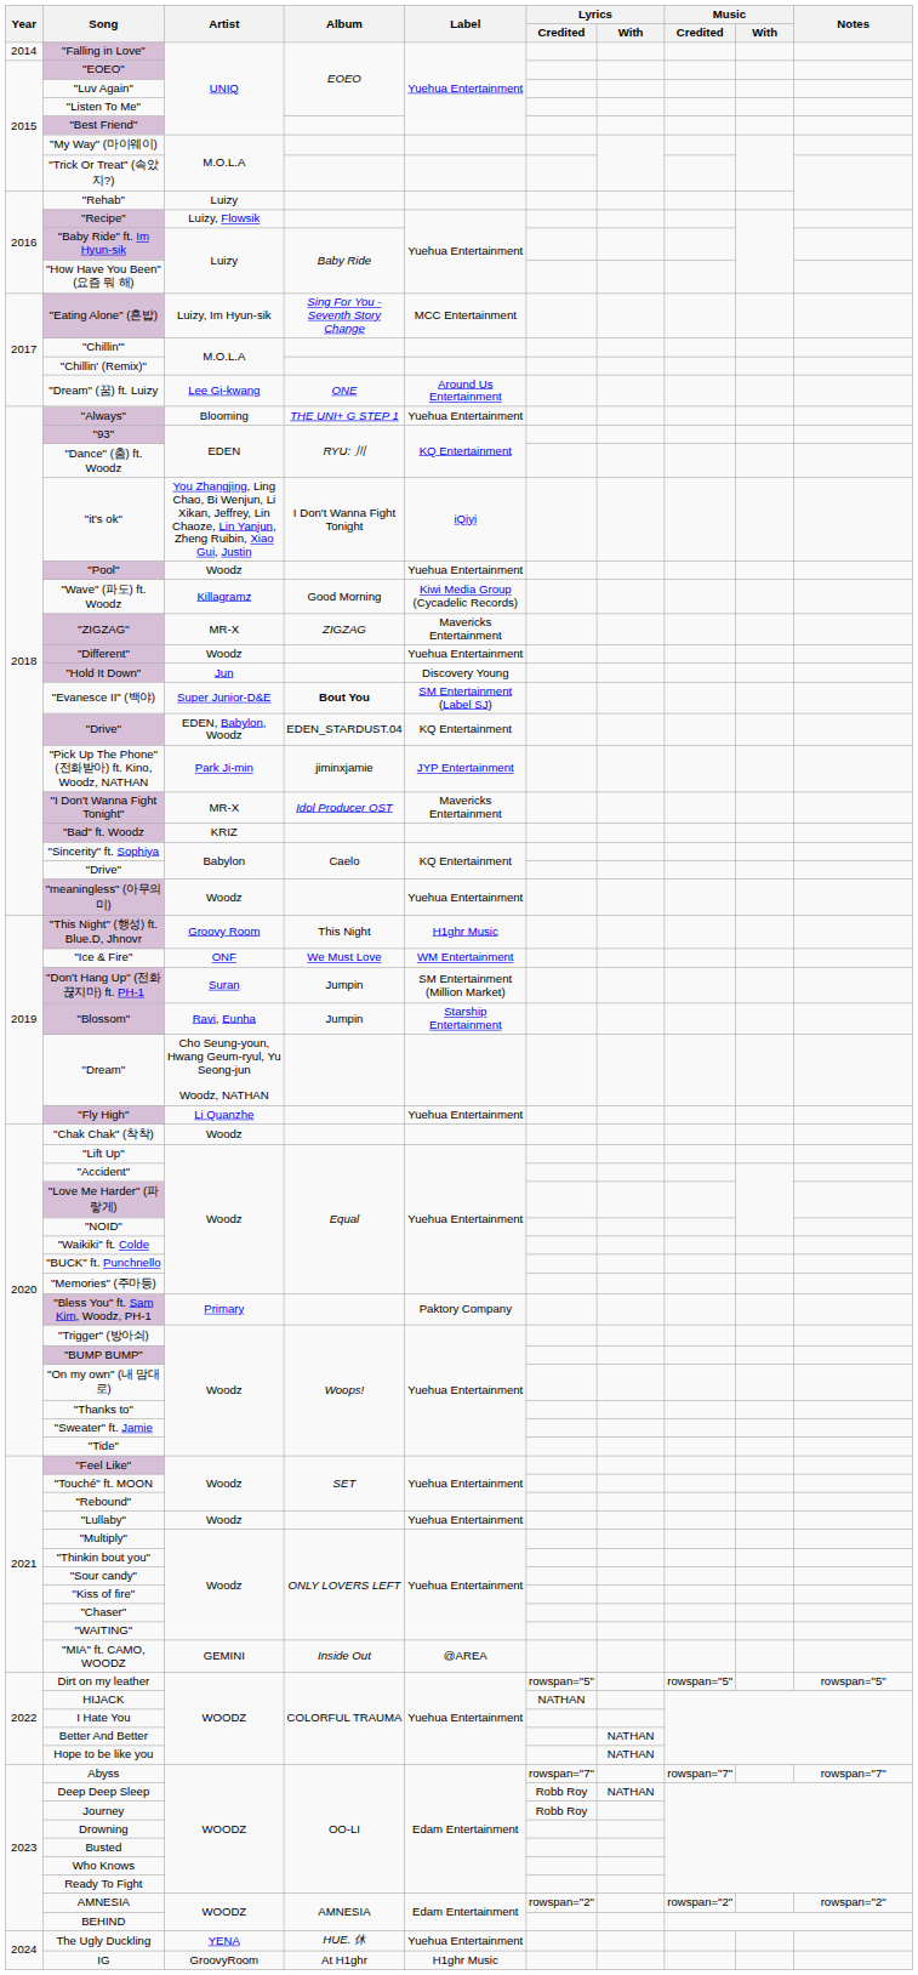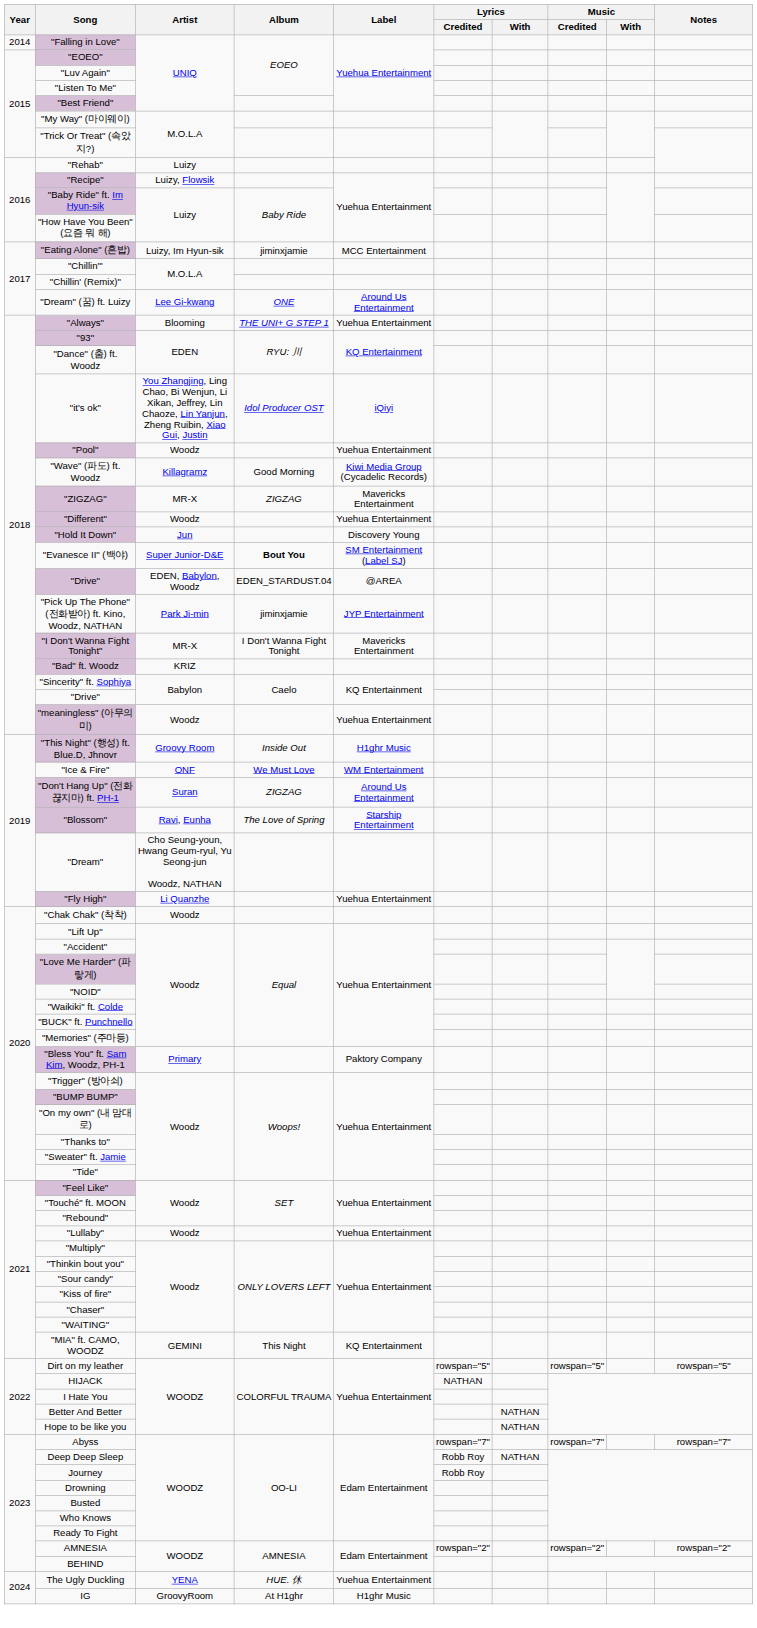"Eating Alone" (혼밥) | Album: Sing For You - Seventh Story Change -> jiminxjamie
"it's ok" | Album: I Don't Wanna Fight Tonight -> Idol Producer OST
"Drive" / EDEN, Babylon, Woodz | Label: KQ Entertainment -> @AREA
"I Don't Wanna Fight Tonight" | Album: Idol Producer OST -> I Don't Wanna Fight Tonight
"This Night" (행성) ft. Blue.D, Jhnovr | Album: This Night -> Inside Out
"Don't Hang Up" (전화끊지마) ft. PH-1 | Album: Jumpin -> ZIGZAG
"Don't Hang Up" (전화끊지마) ft. PH-1 | Label: SM Entertainment (Million Market) -> Around Us Entertainment
"Blossom" | Album: Jumpin -> The Love of Spring
"MIA" ft. CAMO, WOODZ | Album: Inside Out -> This Night
"MIA" ft. CAMO, WOODZ | Label: @AREA -> KQ Entertainment
